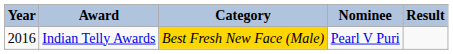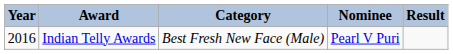Indian Telly Awards | Category: gold background -> no background
